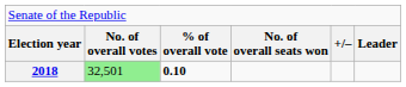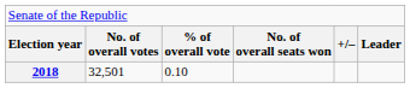2018 | column 2: lightgreen background -> no background
2018 | column 3: bold -> normal
